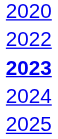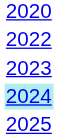2023 | column 1: bold -> normal
2024 | column 1: no background -> paleturquoise background
